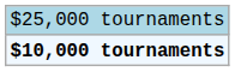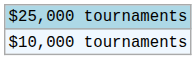row 2 | column 1: bold -> normal
